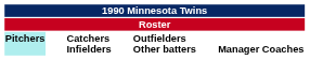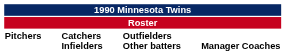Pitchers | column 1: paleturquoise background -> no background
